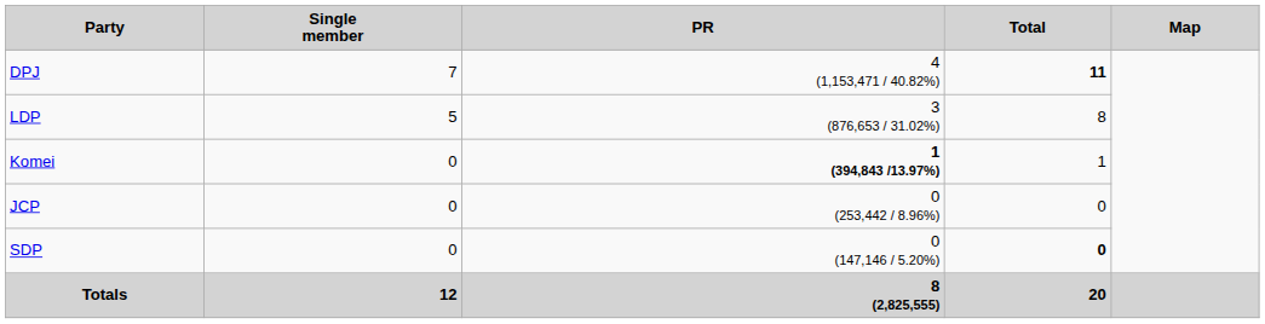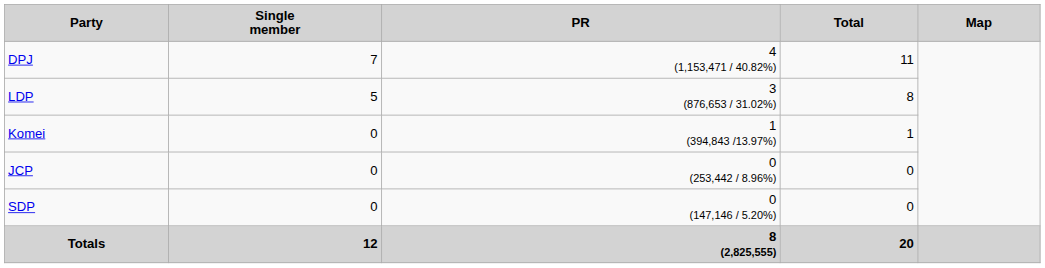DPJ | Total: bold -> normal
Komei | PR: bold -> normal
SDP | Total: bold -> normal
